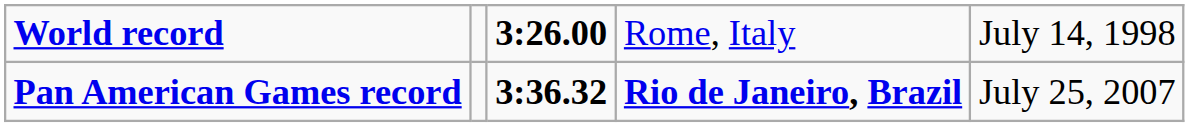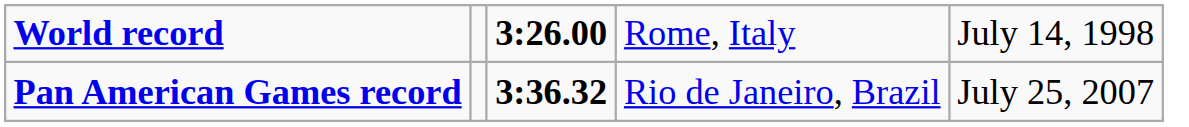Pan American Games record | column 4: bold -> normal
